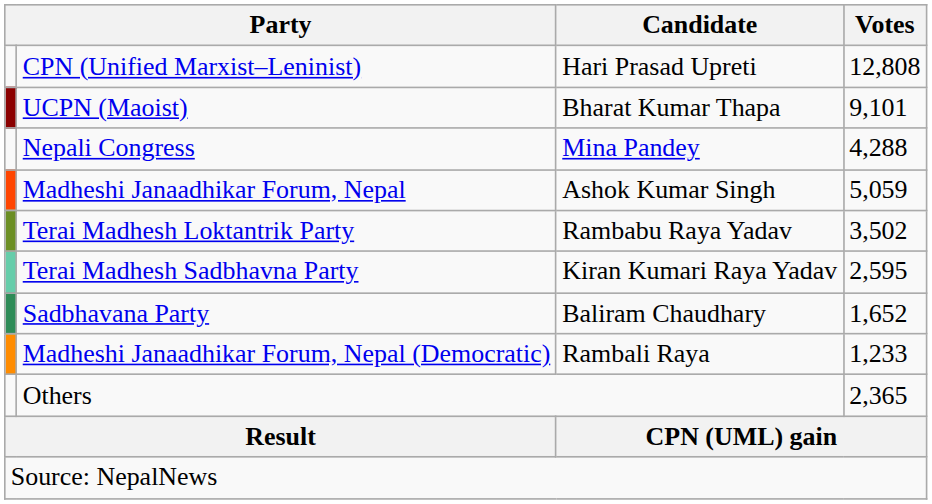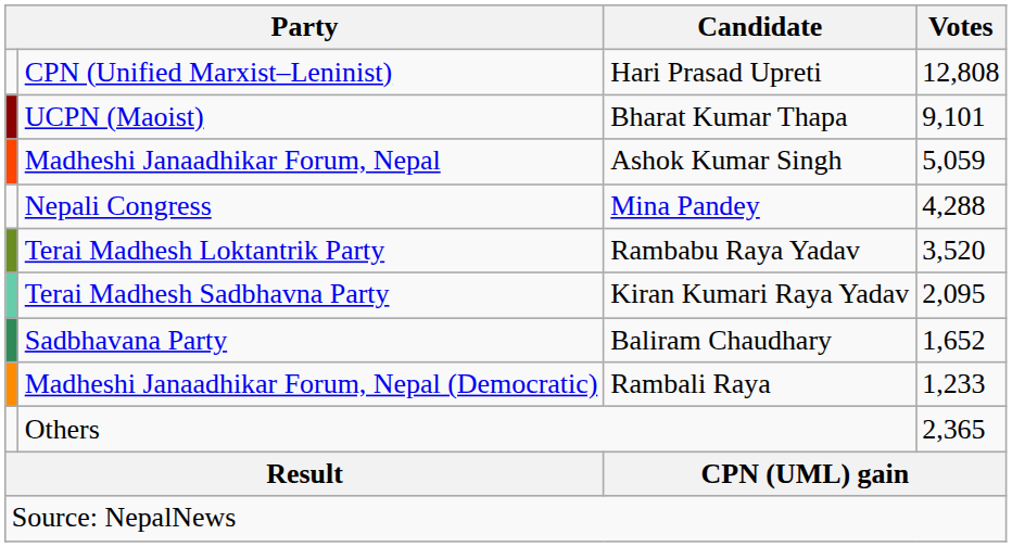rows swapped: Madheshi Janaadhikar Forum, Nepal <-> Nepali Congress
Terai Madhesh Loktantrik Party | Votes: 3,502 -> 3,520
Terai Madhesh Sadbhavna Party | Votes: 2,595 -> 2,095
